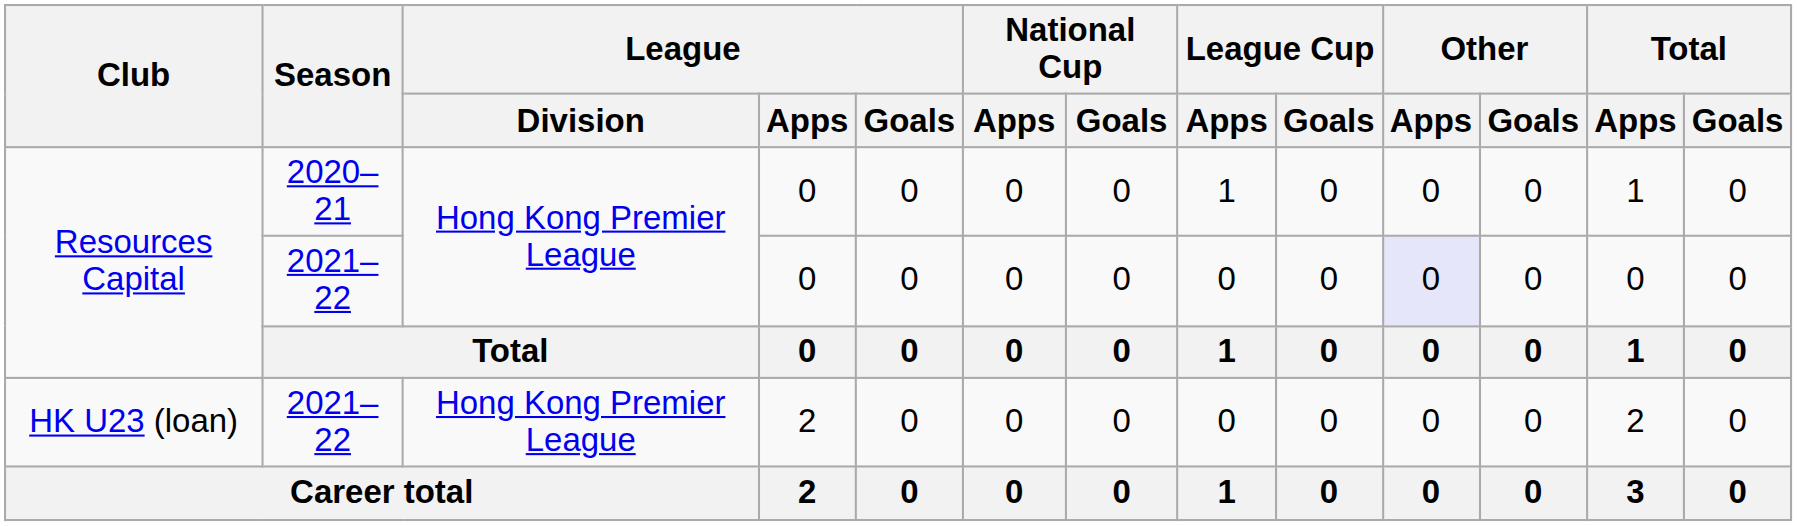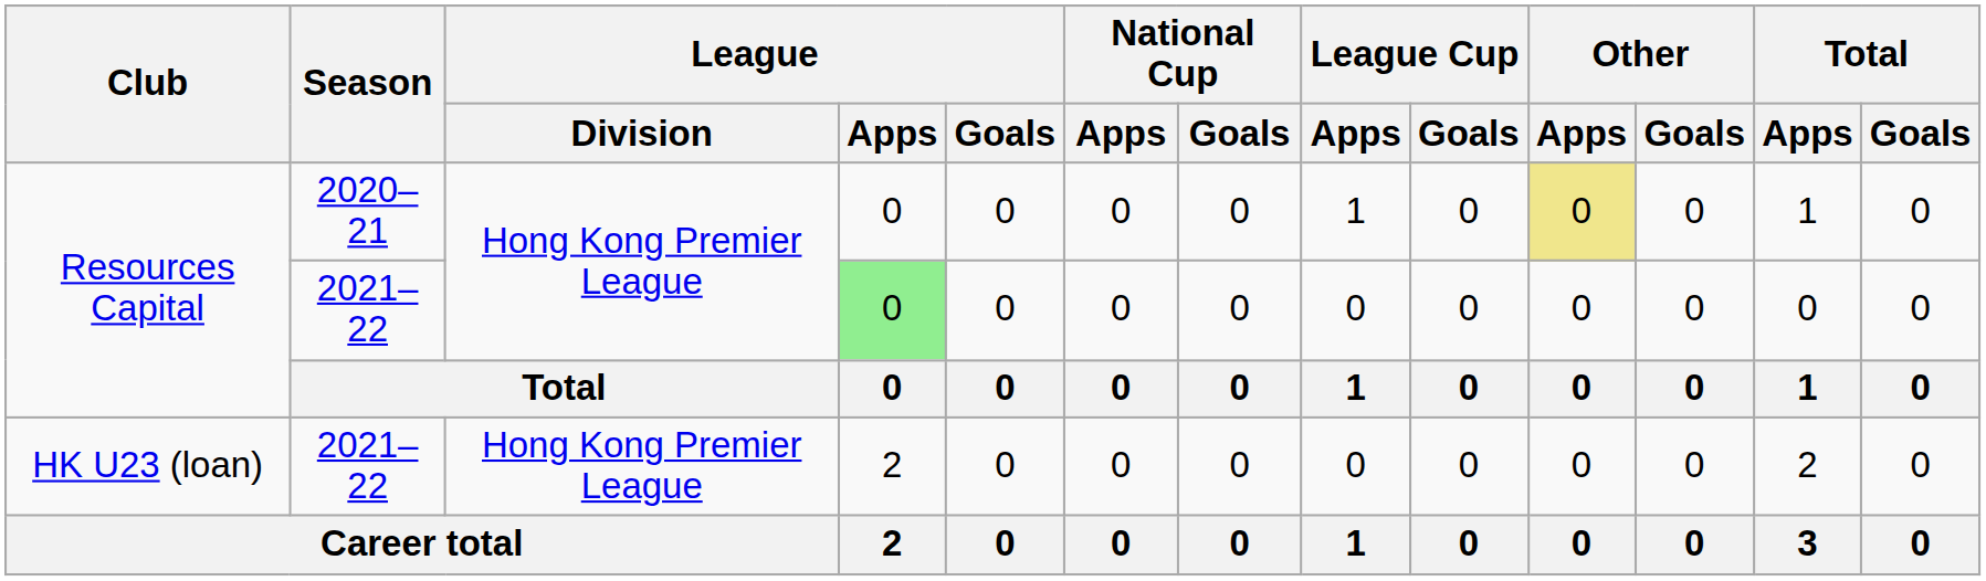Resources Capital / 2020–21 | Other / Apps: no background -> khaki background
Resources Capital / 2021–22 | League / Apps: no background -> lightgreen background
Resources Capital / 2021–22 | Other / Apps: lavender background -> no background
